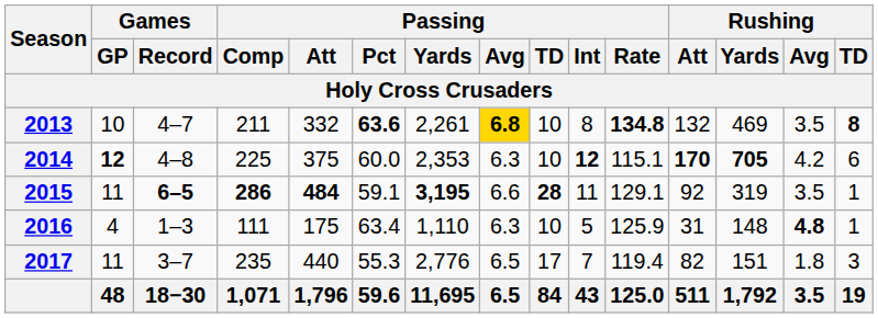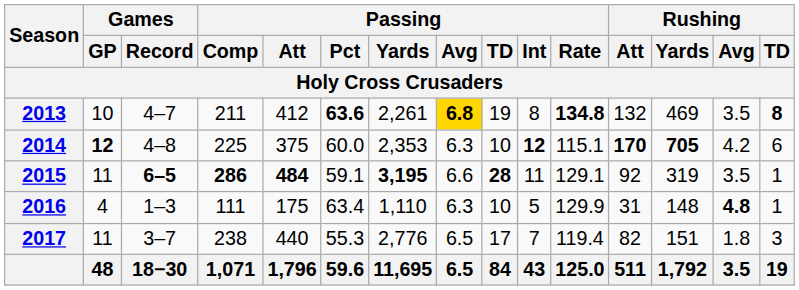2013 | Passing / Att: 332 -> 412
2013 | Passing / TD: 10 -> 19
2016 | Passing / Rate: 125.9 -> 129.9
2017 | Passing / Comp: 235 -> 238
